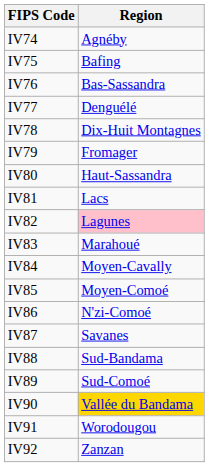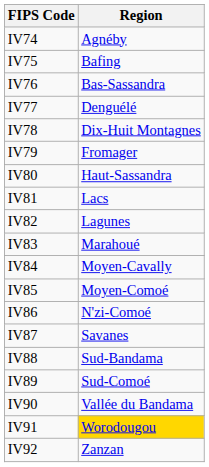IV82 | Region: pink background -> no background
IV90 | Region: gold background -> no background
IV91 | Region: no background -> gold background
